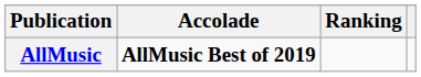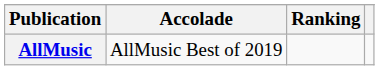AllMusic | Accolade: bold -> normal
